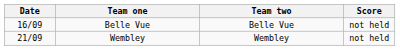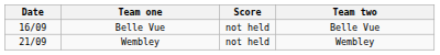columns swapped: Score <-> Team two
